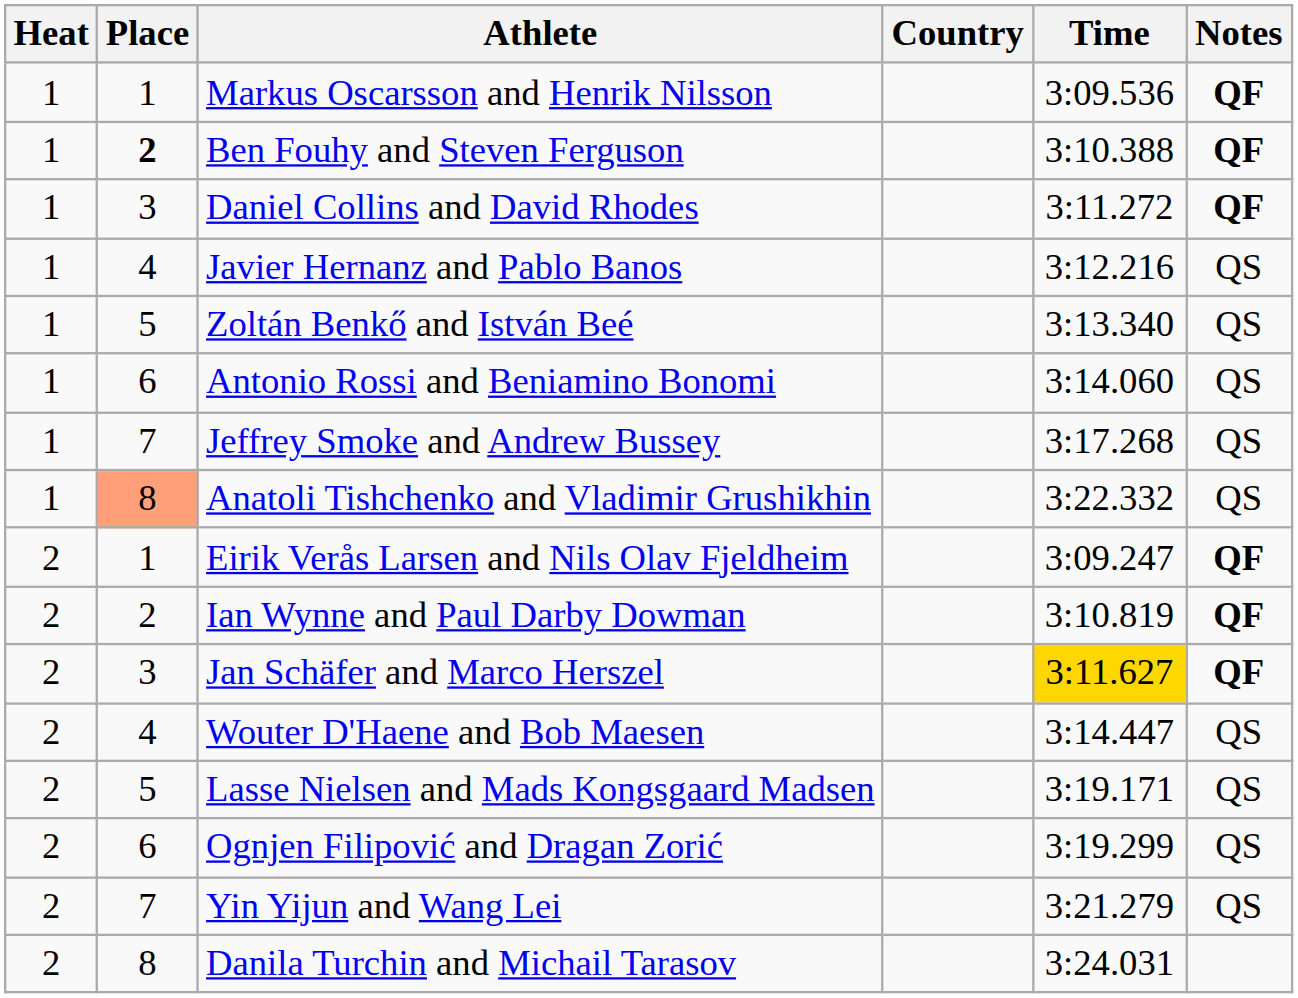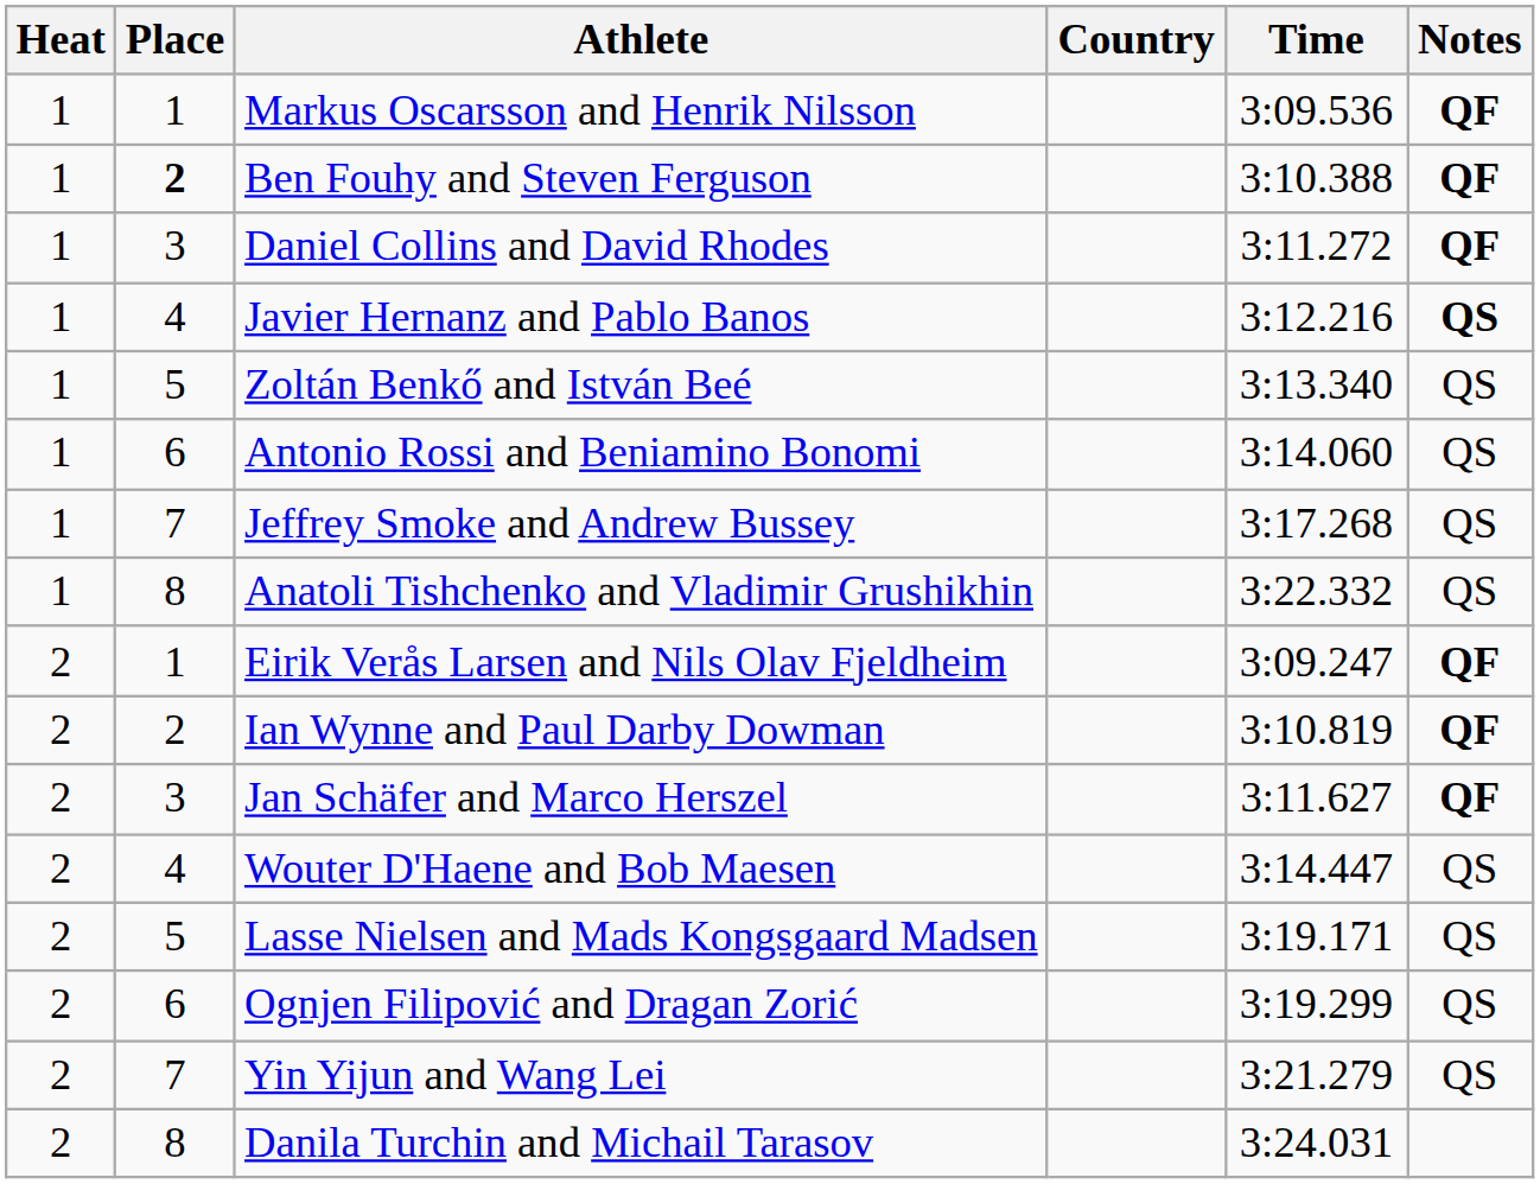Javier Hernanz and Pablo Banos | Notes: normal -> bold
Anatoli Tishchenko and Vladimir Grushikhin | Place: lightsalmon background -> no background
Jan Schäfer and Marco Herszel | Time: gold background -> no background
